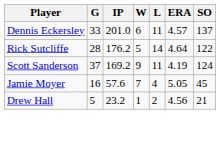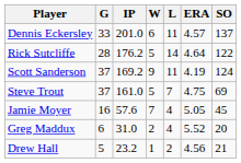+ row: Steve Trout | 37 | 161.0 | 5 | 7 | 4.75 | 69
+ row: Greg Maddux | 6 | 31.0 | 2 | 4 | 5.52 | 20
